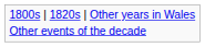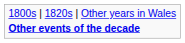row 2 | column 1: normal -> bold
